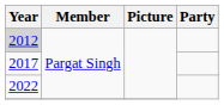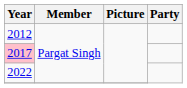2012 | Year: lightgrey background -> no background
2017 | Year: no background -> pink background
